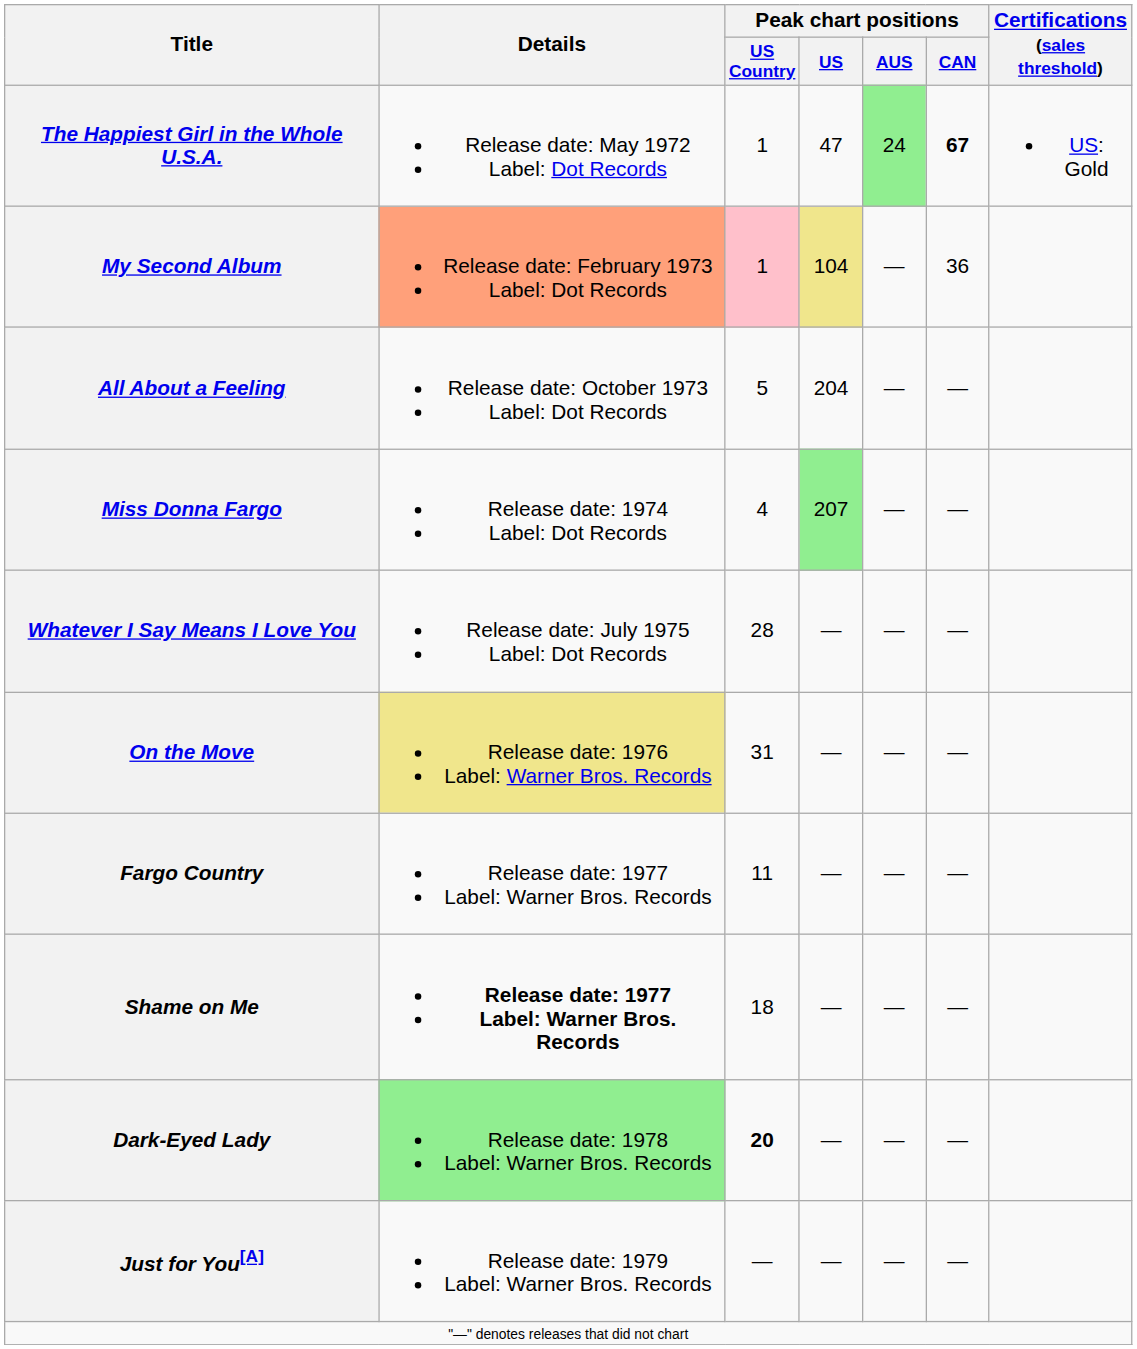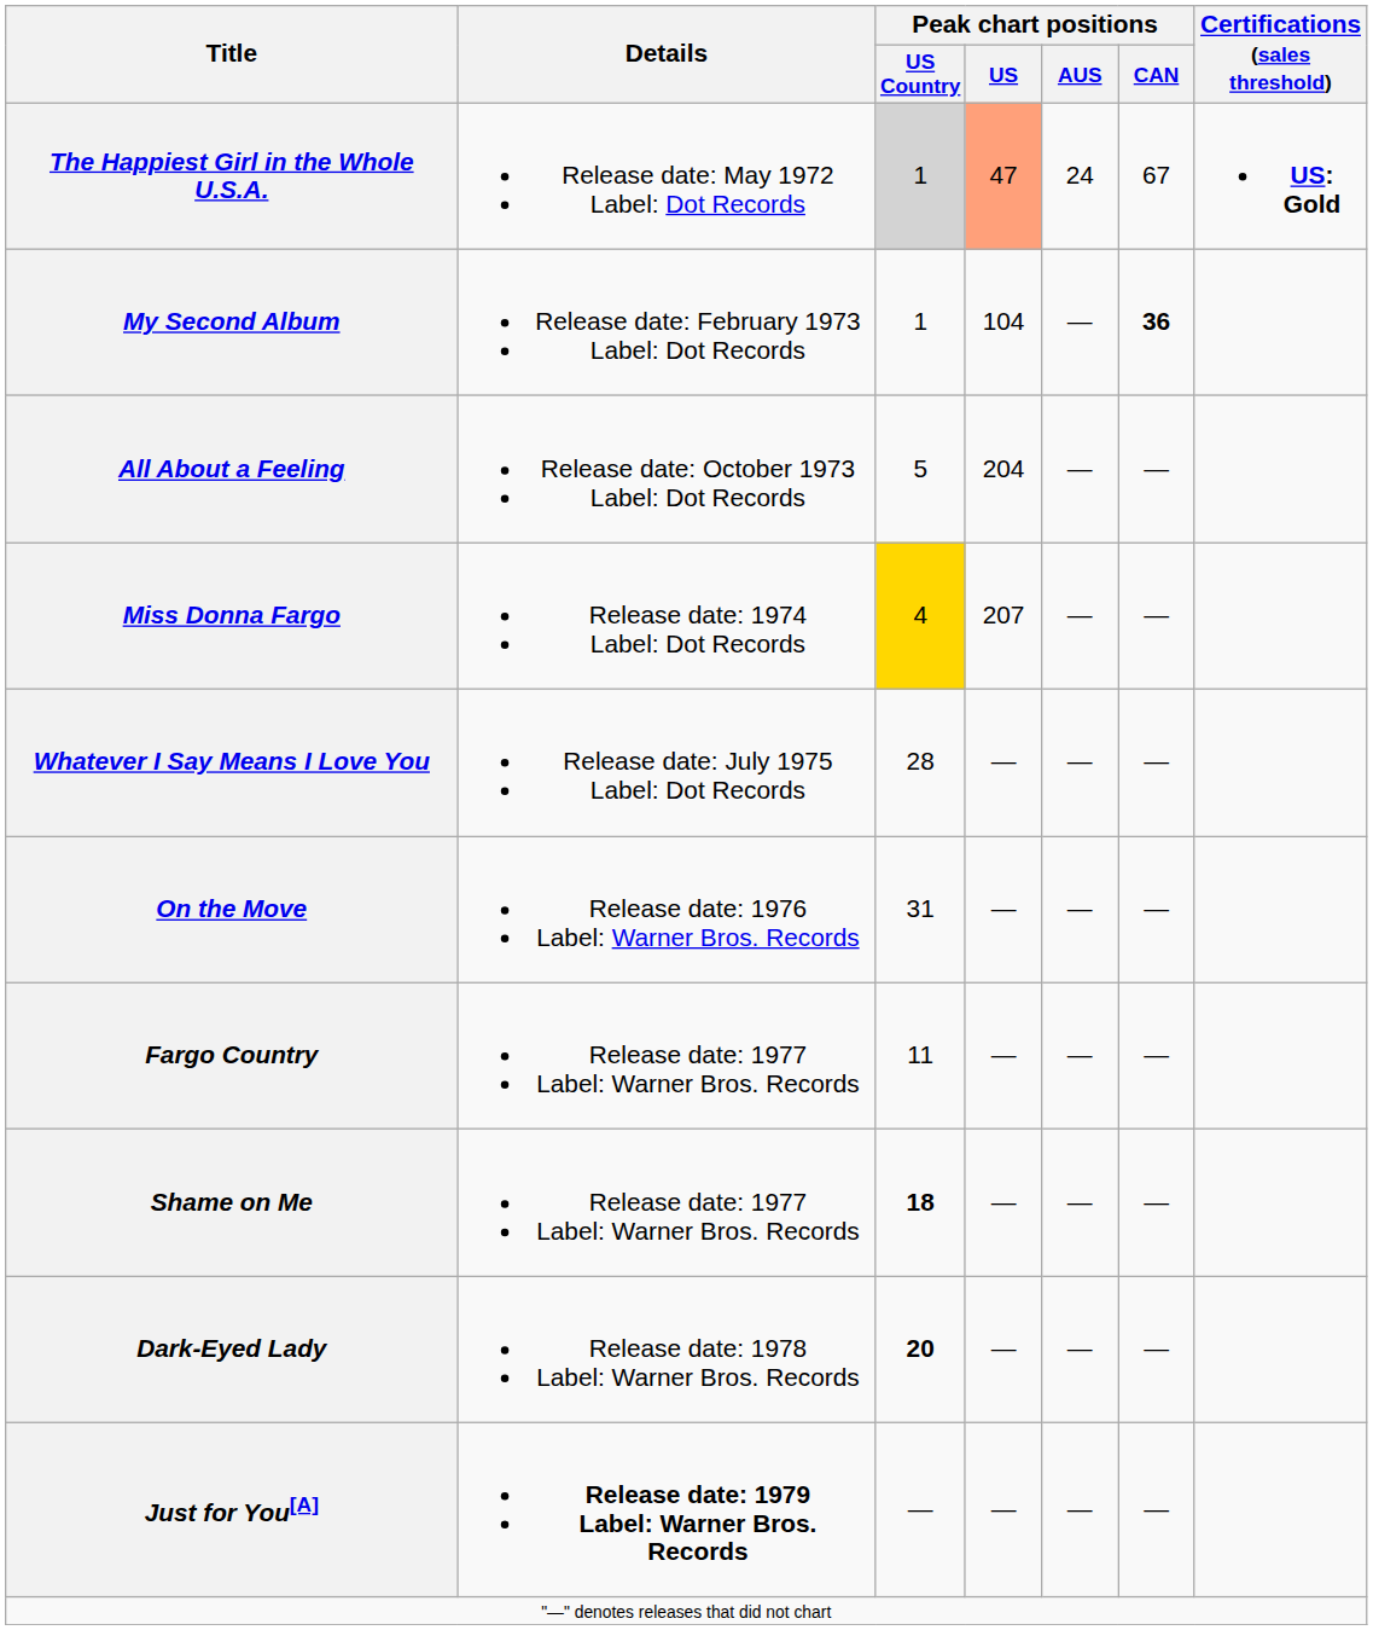The Happiest Girl in the Whole U.S.A. | Peak chart positions / US Country: no background -> lightgrey background
The Happiest Girl in the Whole U.S.A. | Peak chart positions / US: no background -> lightsalmon background
The Happiest Girl in the Whole U.S.A. | Peak chart positions / AUS: lightgreen background -> no background
The Happiest Girl in the Whole U.S.A. | Peak chart positions / CAN: bold -> normal
The Happiest Girl in the Whole U.S.A. | Certifications (sales threshold): normal -> bold
My Second Album | Details: lightsalmon background -> no background
My Second Album | Peak chart positions / US Country: pink background -> no background
My Second Album | Peak chart positions / US: khaki background -> no background
My Second Album | Peak chart positions / CAN: normal -> bold
Miss Donna Fargo | Peak chart positions / US Country: no background -> gold background
Miss Donna Fargo | Peak chart positions / US: lightgreen background -> no background
On the Move | Details: khaki background -> no background
Shame on Me | Details: bold -> normal
Shame on Me | Peak chart positions / US Country: normal -> bold
Dark-Eyed Lady | Details: lightgreen background -> no background
Just for You[A] | Details: normal -> bold
